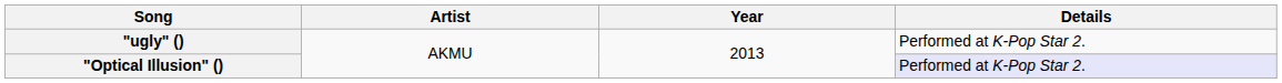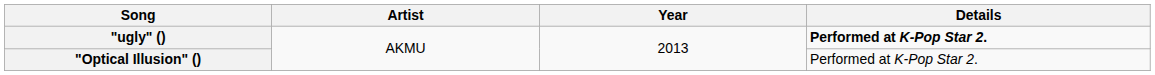"ugly" () | Details: normal -> bold
"Optical Illusion" () | Details: lavender background -> no background
